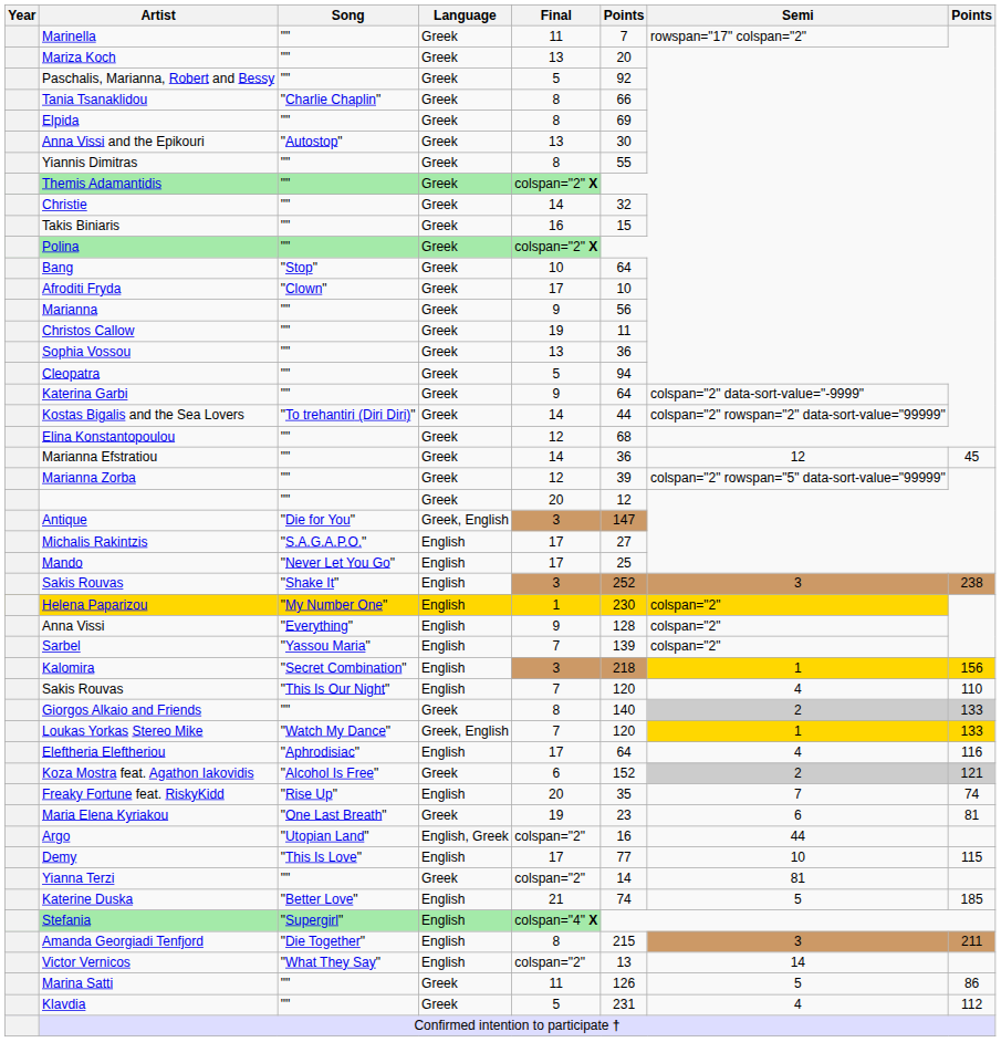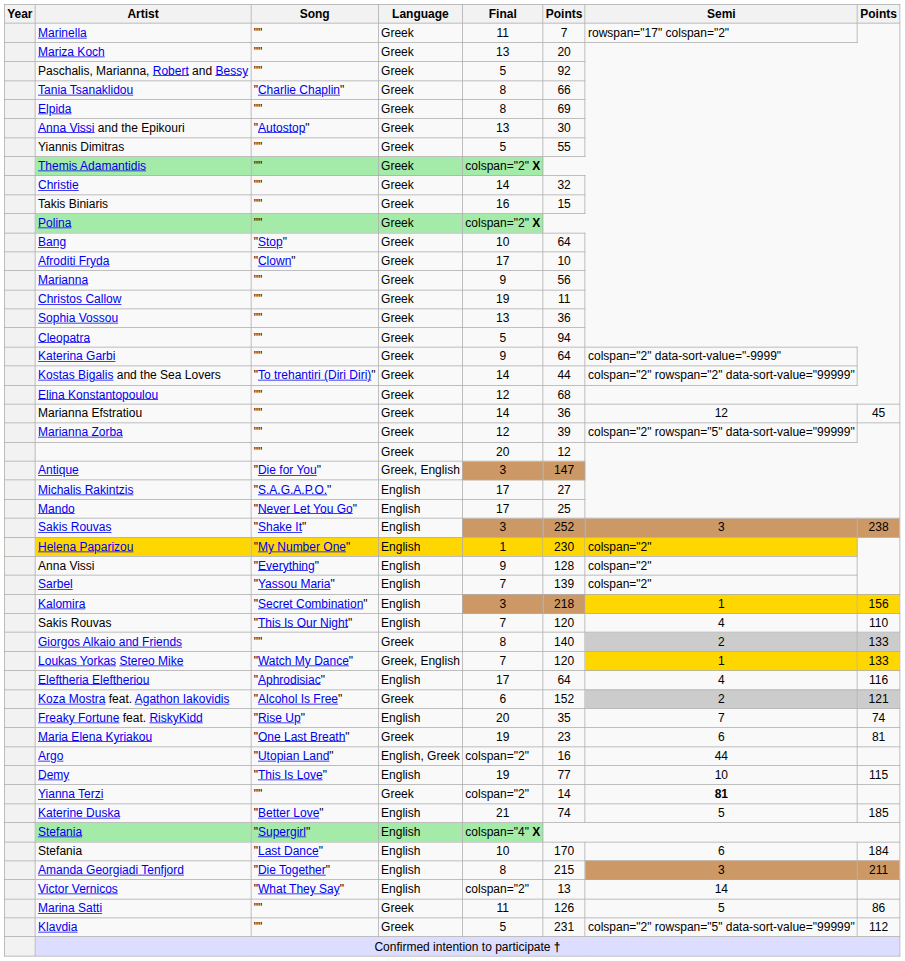Yiannis Dimitras | Final: 8 -> 5
Demy | Final: 17 -> 19
Yianna Terzi | Semi: normal -> bold
+ row: Stefania | "Last Dance" | English | 10 | 170 | 6 | 184
Klavdia | Semi: 4 -> colspan="2" rowspan="5" data-sort-value="99999"
